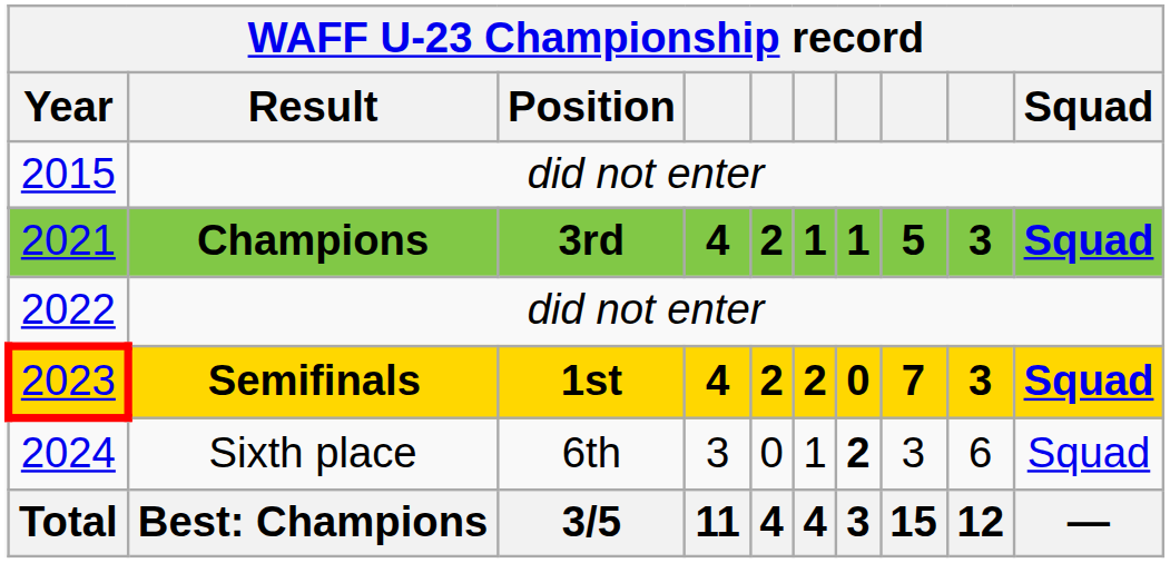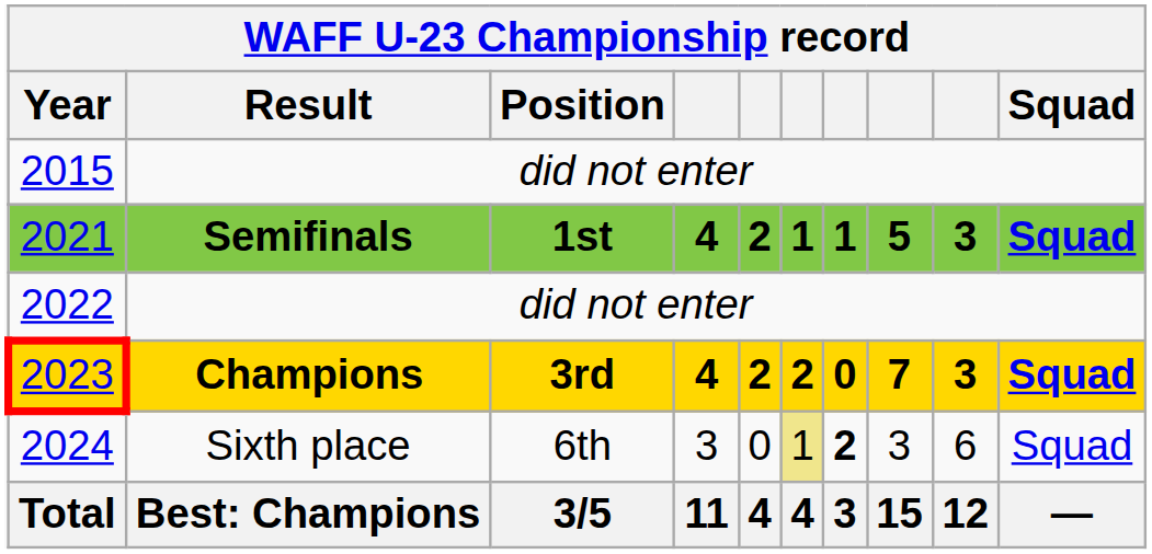2021 | Result: Champions -> Semifinals
2021 | Position: 3rd -> 1st
2023 | Result: Semifinals -> Champions
2023 | Position: 1st -> 3rd
2024 | column 6: no background -> khaki background
